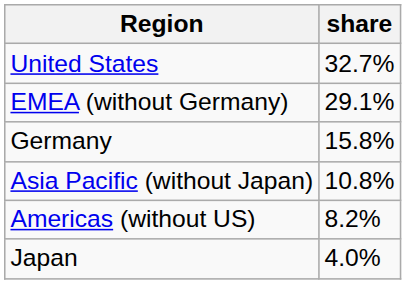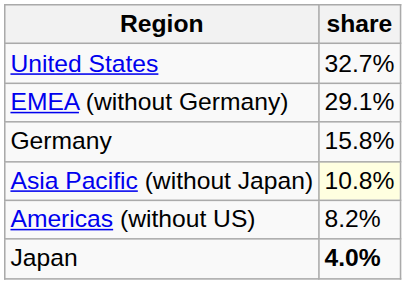Asia Pacific (without Japan) | share: no background -> lightyellow background
Japan | share: normal -> bold
